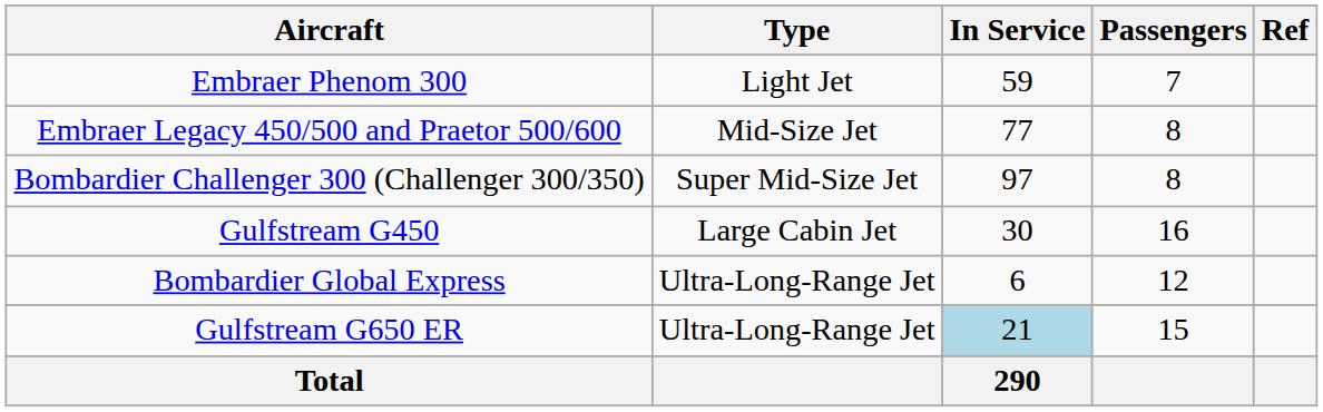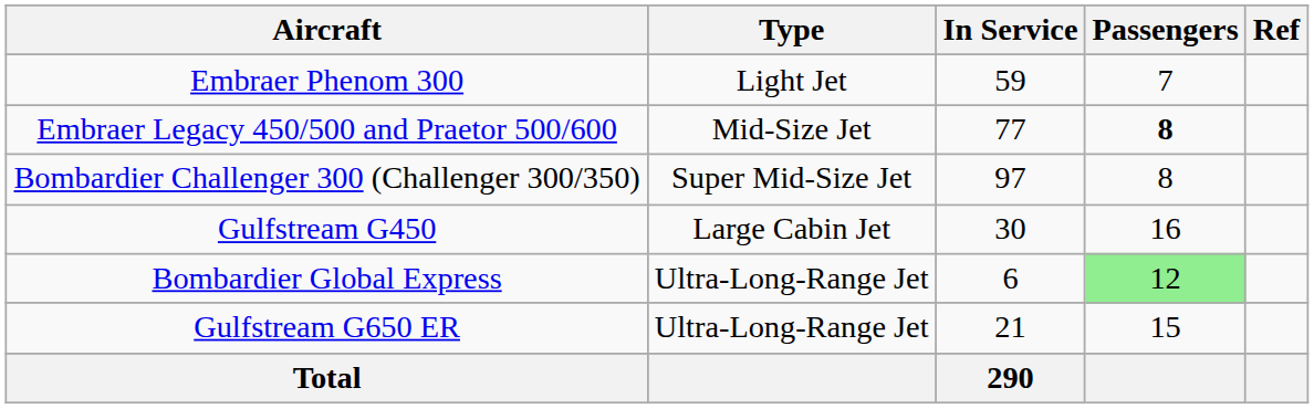Embraer Legacy 450/500 and Praetor 500/600 | Passengers: normal -> bold
Bombardier Global Express | Passengers: no background -> lightgreen background
Gulfstream G650 ER | In Service: lightblue background -> no background
